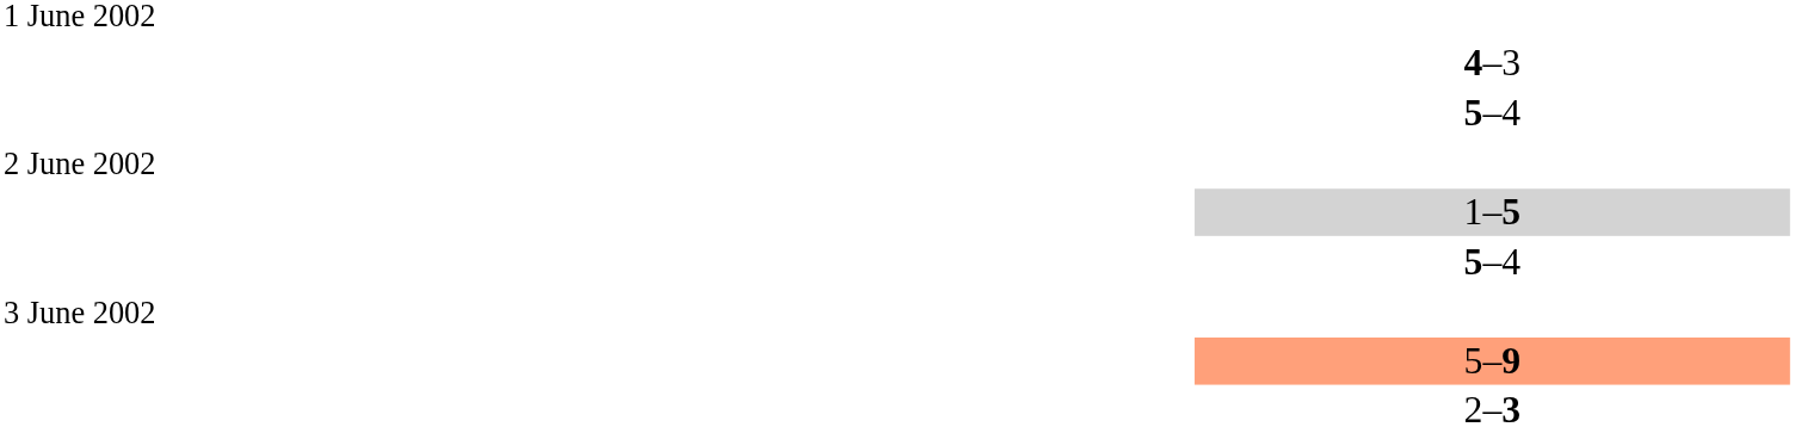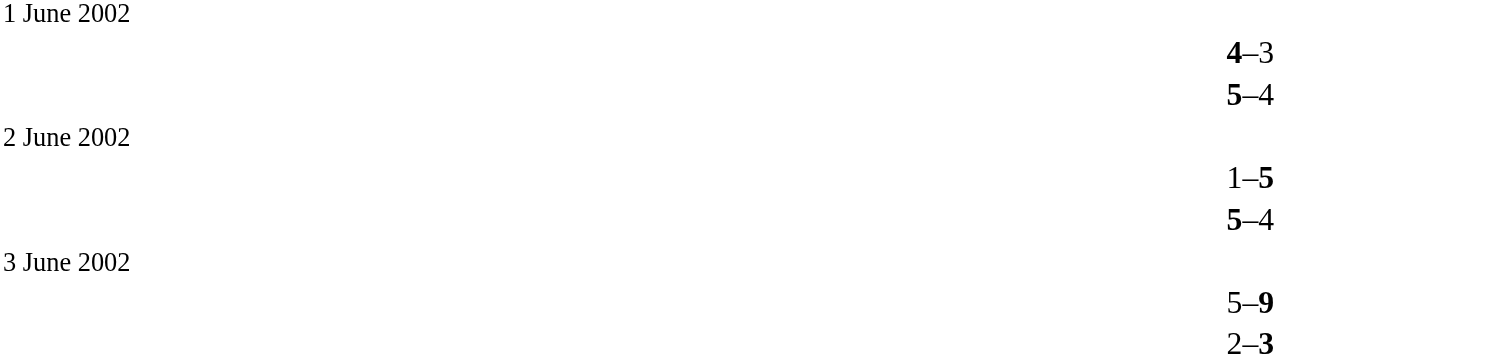1–5 | column 2: lightgrey background -> no background
5–9 | column 2: lightsalmon background -> no background
